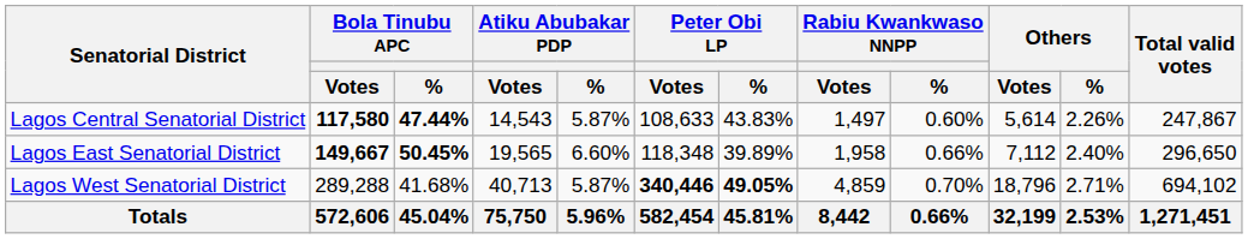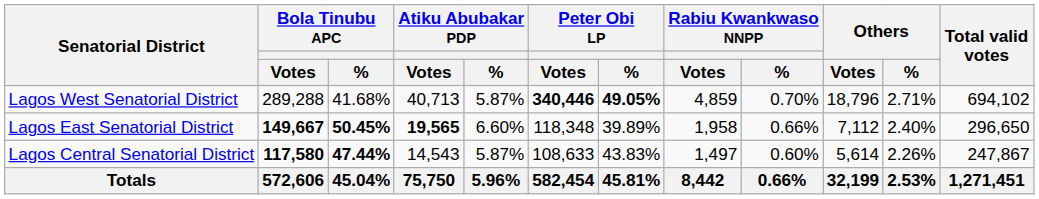rows swapped: Lagos Central Senatorial District <-> Lagos West Senatorial District
Lagos East Senatorial District | Atiku Abubakar PDP / Votes: normal -> bold
